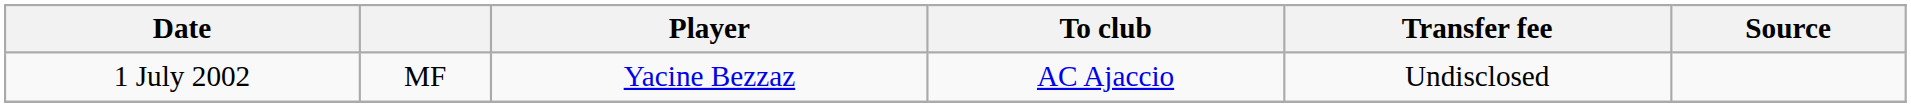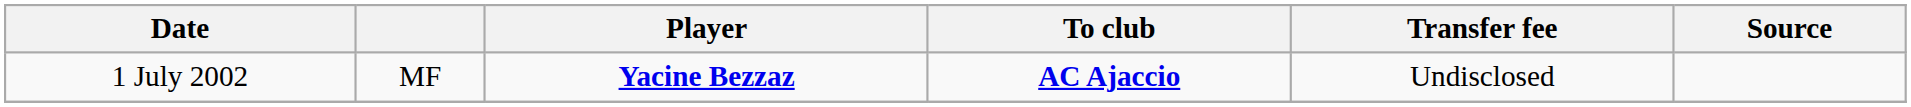1 July 2002 | Player: normal -> bold
1 July 2002 | To club: normal -> bold
